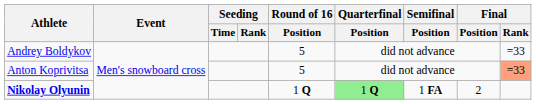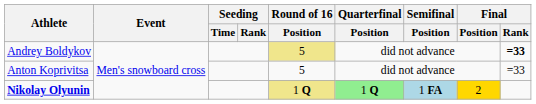Andrey Boldykov | Round of 16 / Position: no background -> khaki background
Andrey Boldykov | Final / Rank: normal -> bold
Anton Koprivitsa | Final / Rank: lightsalmon background -> no background
Nikolay Olyunin | Round of 16 / Position: no background -> khaki background
Nikolay Olyunin | Semifinal / Position: no background -> lightblue background
Nikolay Olyunin | Final / Position: no background -> gold background
